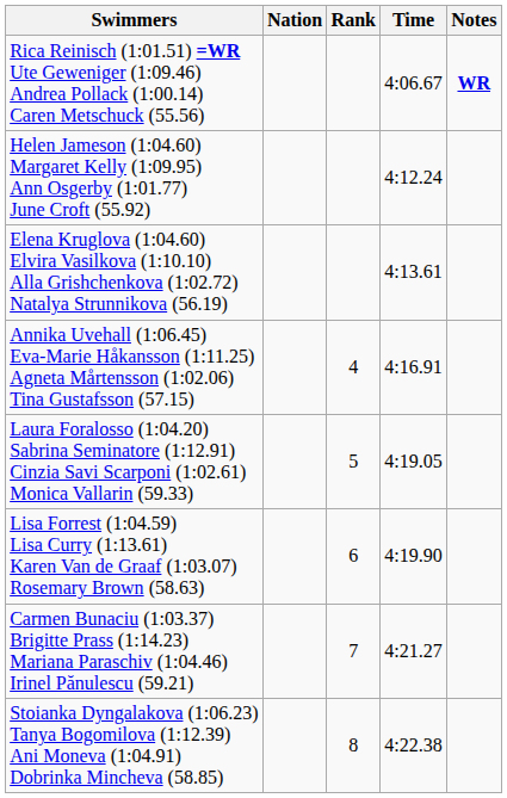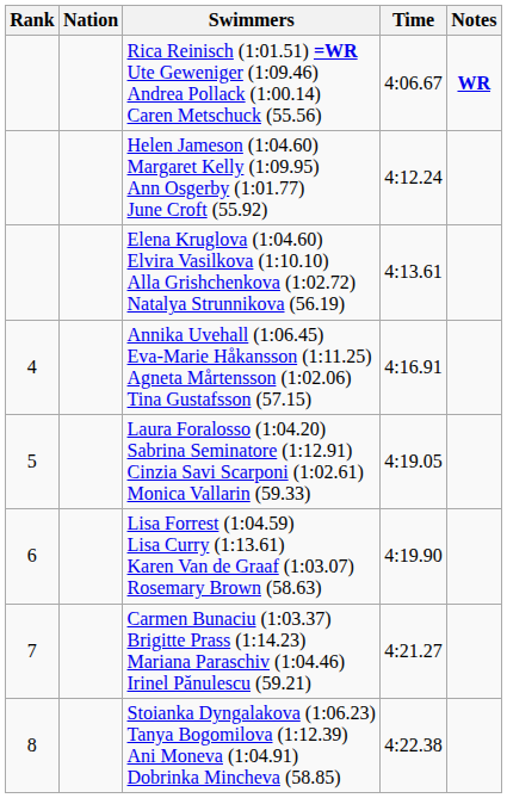columns swapped: Rank <-> Swimmers
